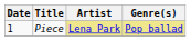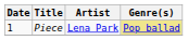Piece | Artist: khaki background -> no background
